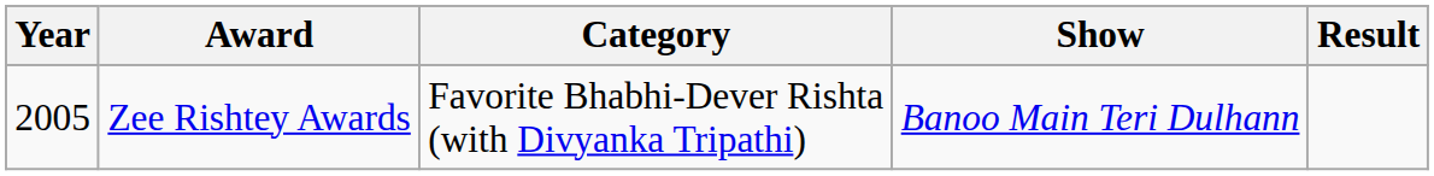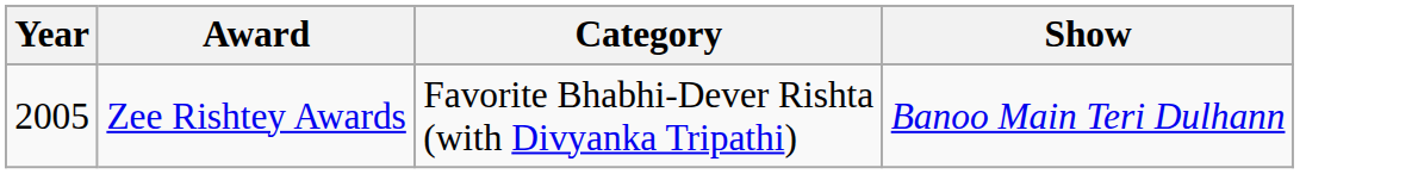- column: Result
